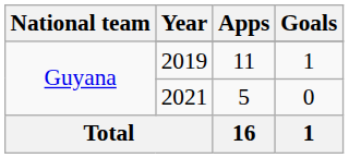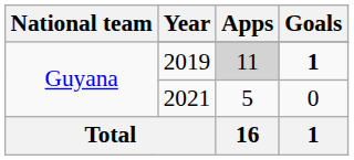2019 | Apps: no background -> lightgrey background
2019 | Goals: normal -> bold
